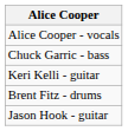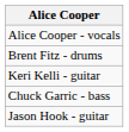row 3 | column 1: Chuck Garric - bass -> Brent Fitz - drums
row 5 | column 1: Brent Fitz - drums -> Chuck Garric - bass
